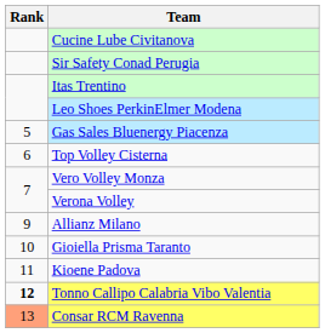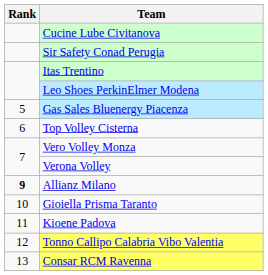Allianz Milano | Rank: normal -> bold
Tonno Callipo Calabria Vibo Valentia | Rank: bold -> normal
Consar RCM Ravenna | Rank: lightsalmon background -> no background
